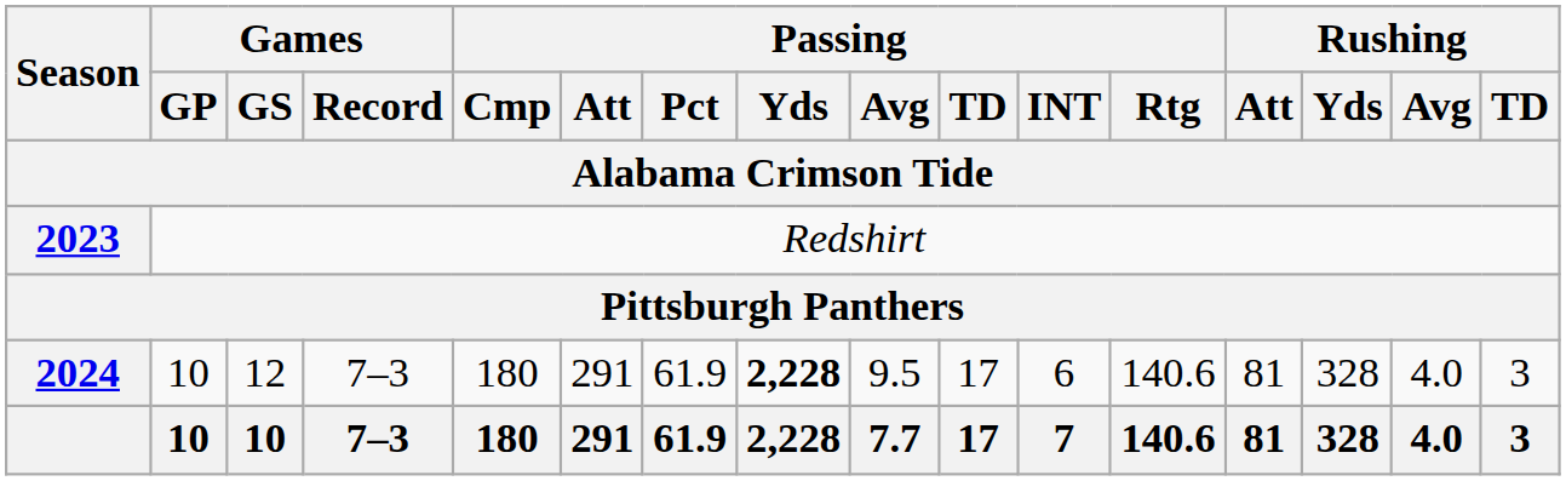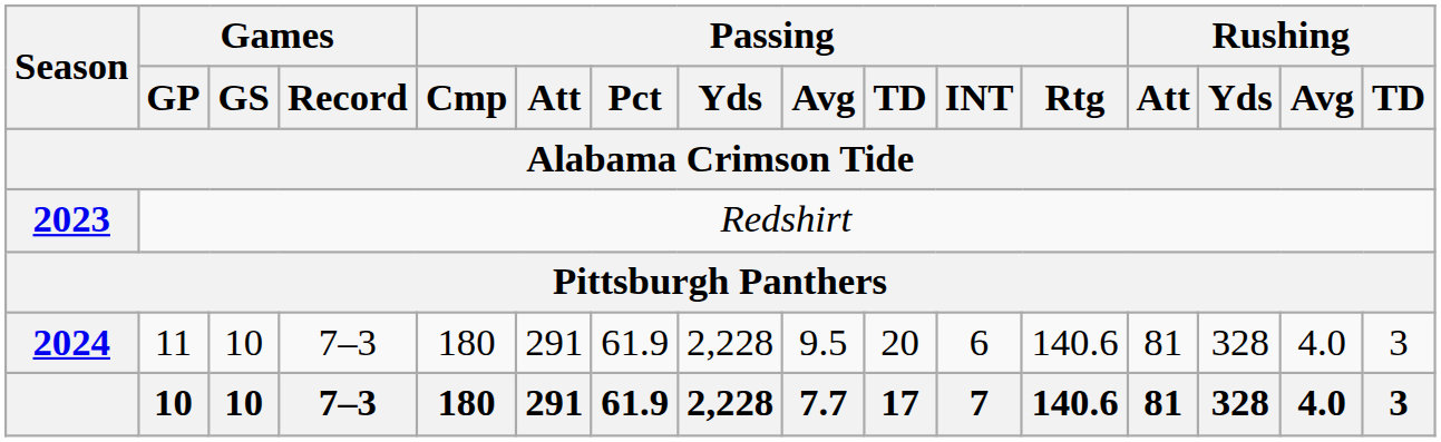2024 | Games / GP: 10 -> 11
2024 | Games / GS: 12 -> 10
2024 | Passing / Yds: bold -> normal
2024 | Passing / TD: 17 -> 20
